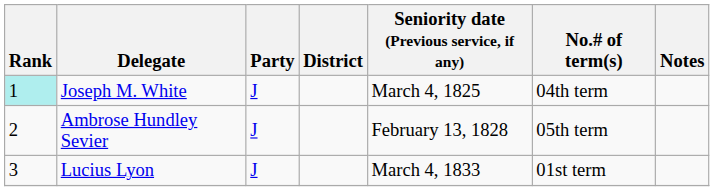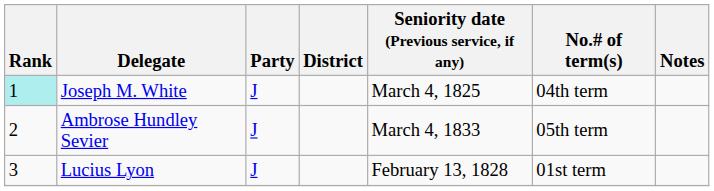Ambrose Hundley Sevier | Seniority date (Previous service, if any): February 13, 1828 -> March 4, 1833
Lucius Lyon | Seniority date (Previous service, if any): March 4, 1833 -> February 13, 1828
